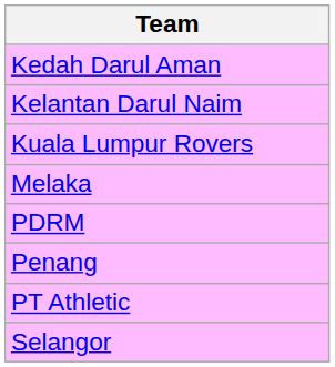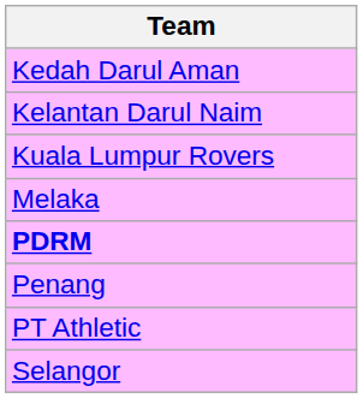row 6 | column 1: normal -> bold
